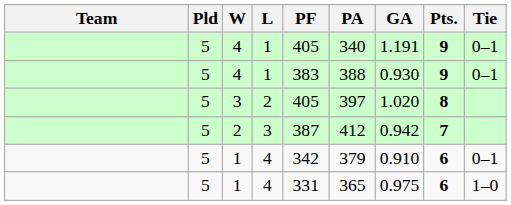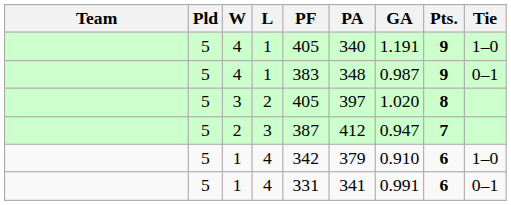row 2 | Tie: 0–1 -> 1–0
row 3 | PA: 388 -> 348
row 3 | GA: 0.930 -> 0.987
row 5 | GA: 0.942 -> 0.947
row 6 | Tie: 0–1 -> 1–0
row 7 | PA: 365 -> 341
row 7 | GA: 0.975 -> 0.991
row 7 | Tie: 1–0 -> 0–1
